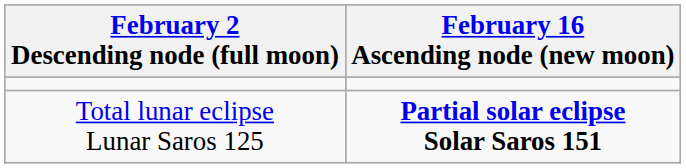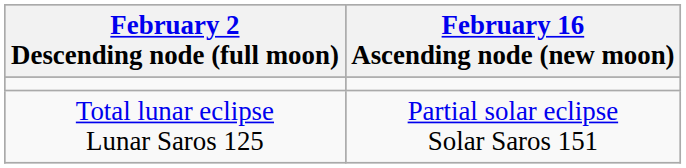row 3 | February 16 Ascending node (new moon): bold -> normal
